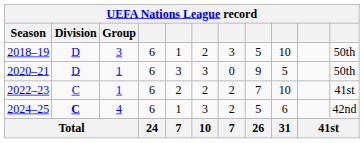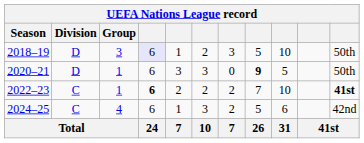2018–19 | column 4: no background -> lavender background
2020–21 | column 8: normal -> bold
2022–23 | column 4: normal -> bold
2022–23 | column 11: normal -> bold
2024–25 | Division: bold -> normal
